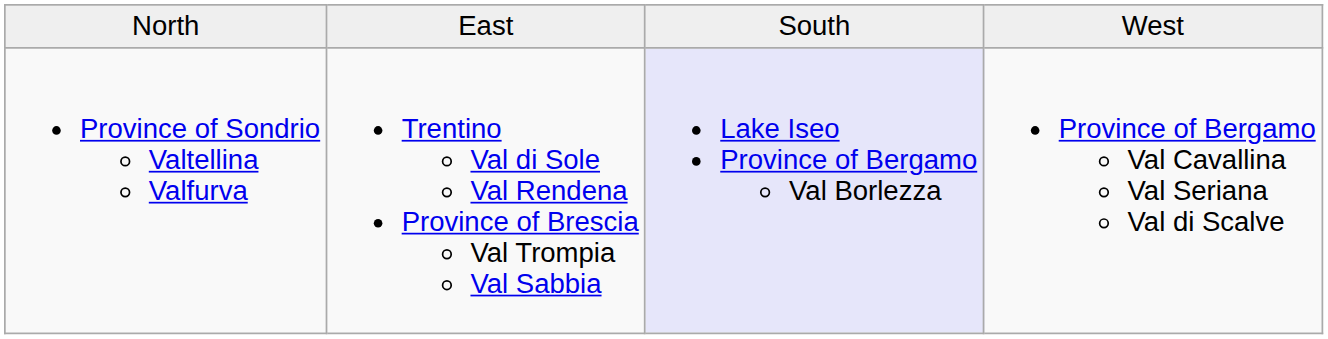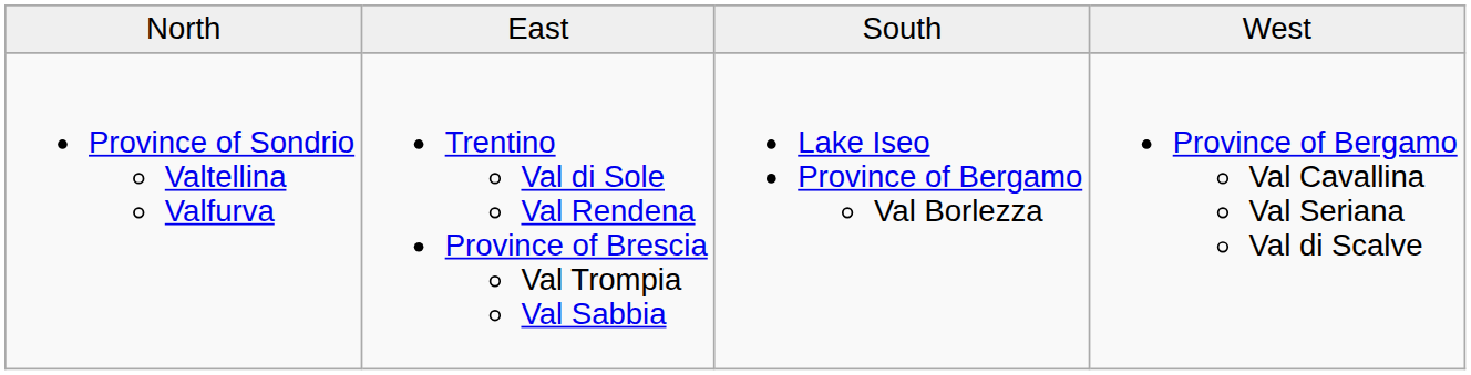Province of Sondrio Valtellina Valfurva | column 3: lavender background -> no background
